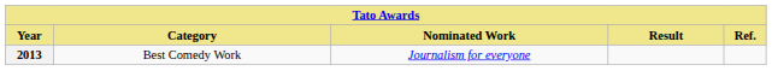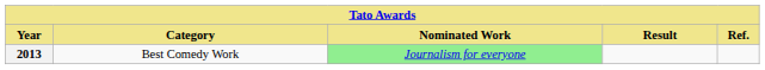2013 | Nominated Work: no background -> lightgreen background
